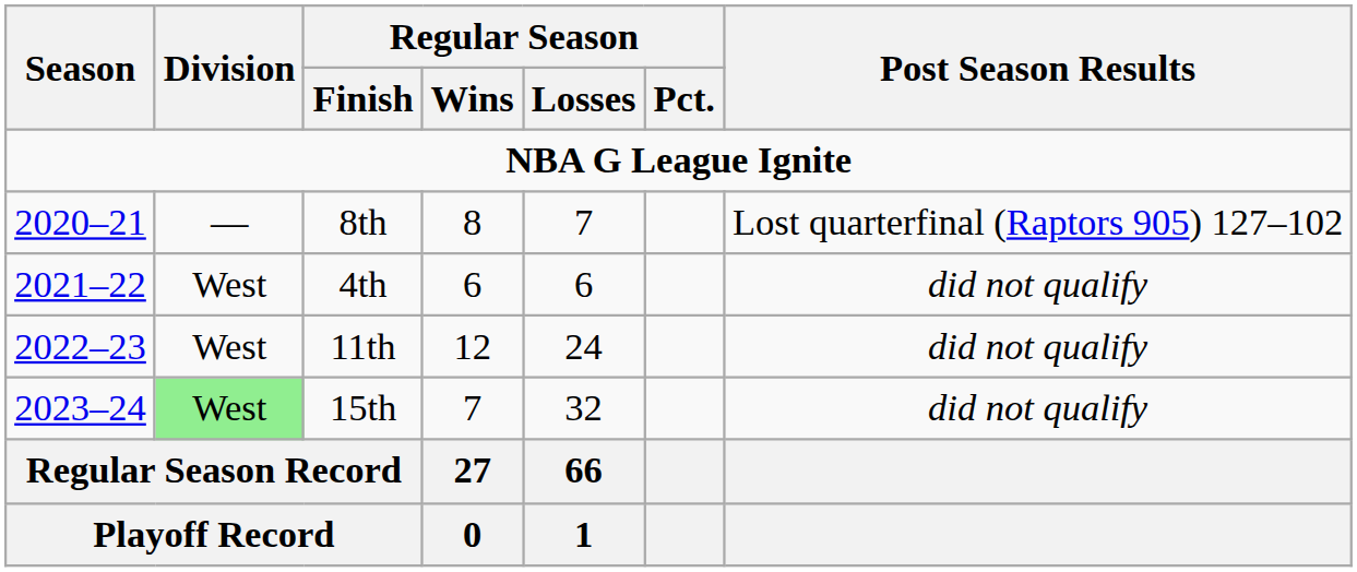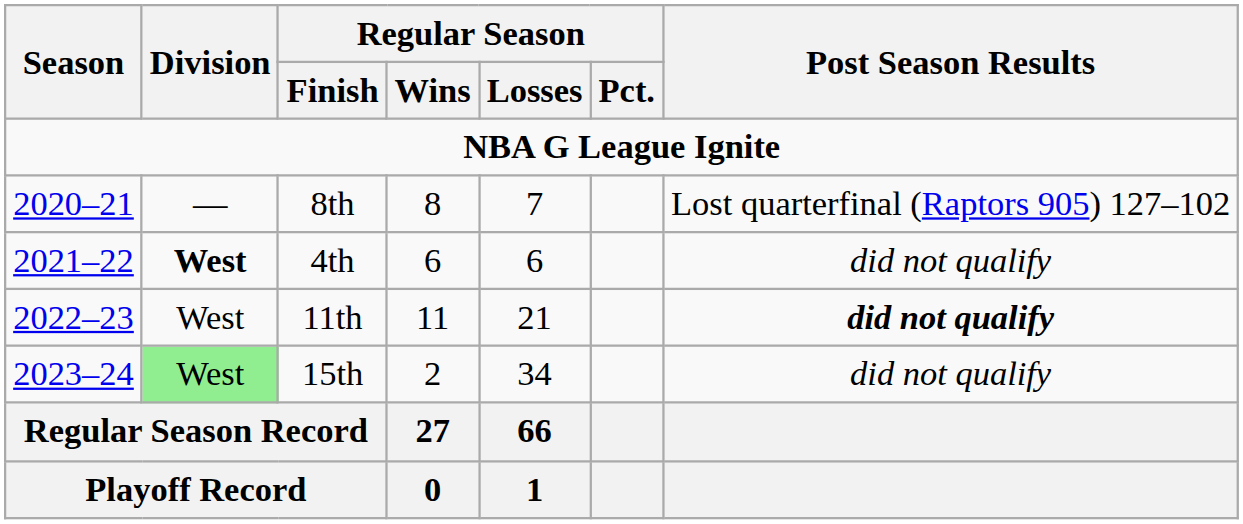4th | Division: normal -> bold
11th | Regular Season / Wins: 12 -> 11
11th | Regular Season / Losses: 24 -> 21
11th | Post Season Results: normal -> bold
15th | Regular Season / Wins: 7 -> 2
15th | Regular Season / Losses: 32 -> 34
